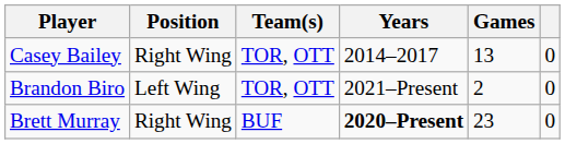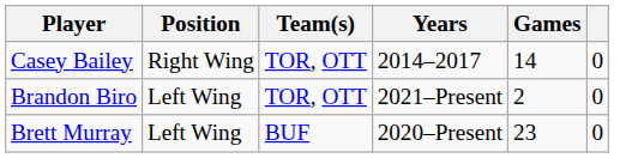Casey Bailey | Games: 13 -> 14
Brett Murray | Position: Right Wing -> Left Wing
Brett Murray | Years: bold -> normal
